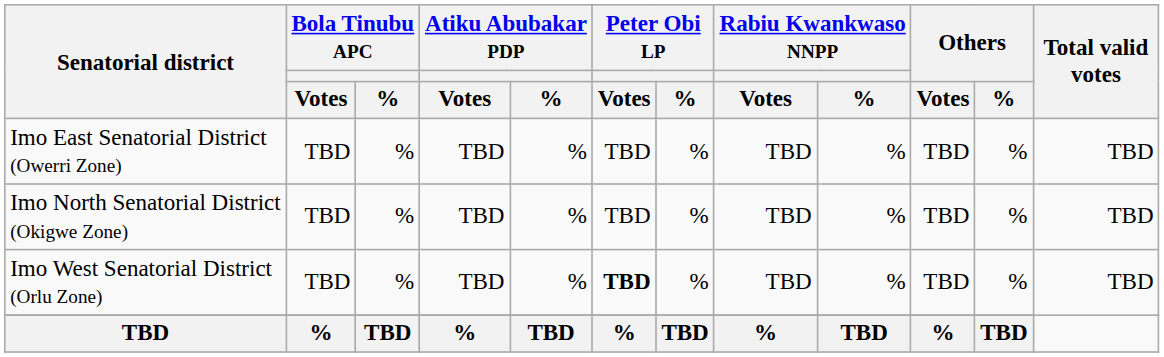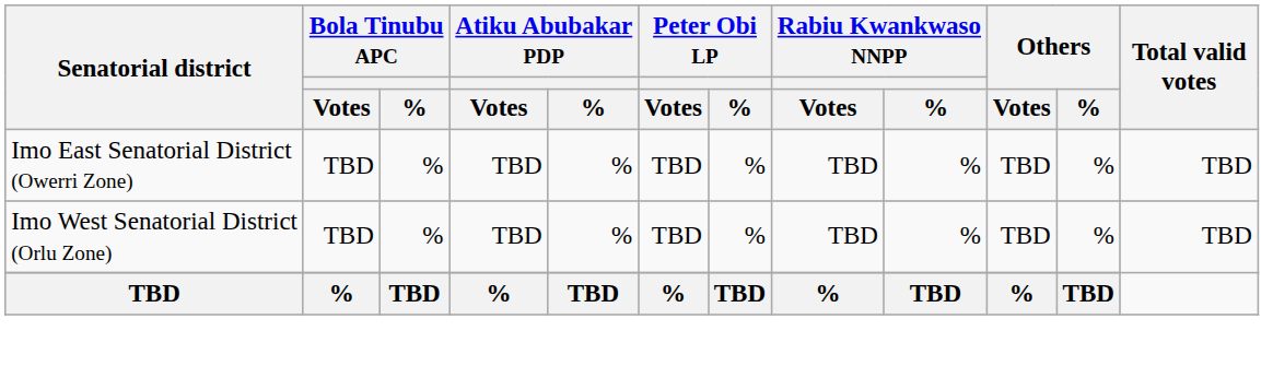- row: Imo North Senatorial District (Okigwe Zone) | TBD | % | TBD | % | TBD | % | TBD | % | TBD | % | TBD
Imo West Senatorial District (Orlu Zone) | Peter Obi LP / Votes: bold -> normal
